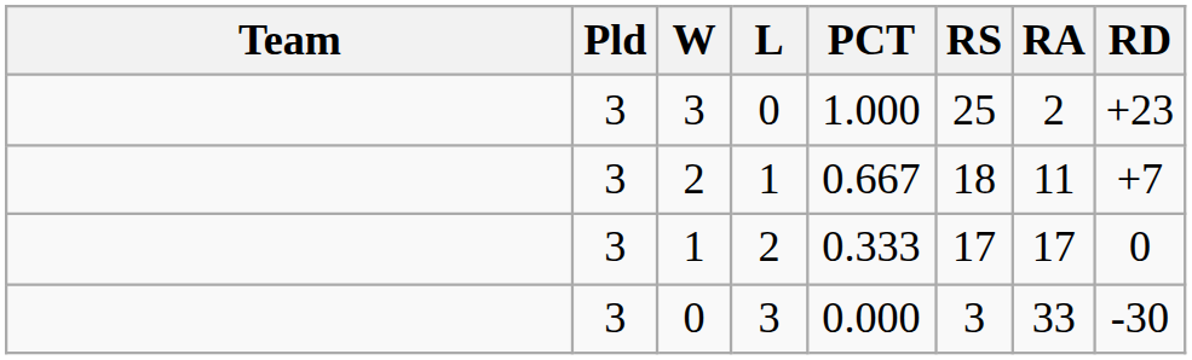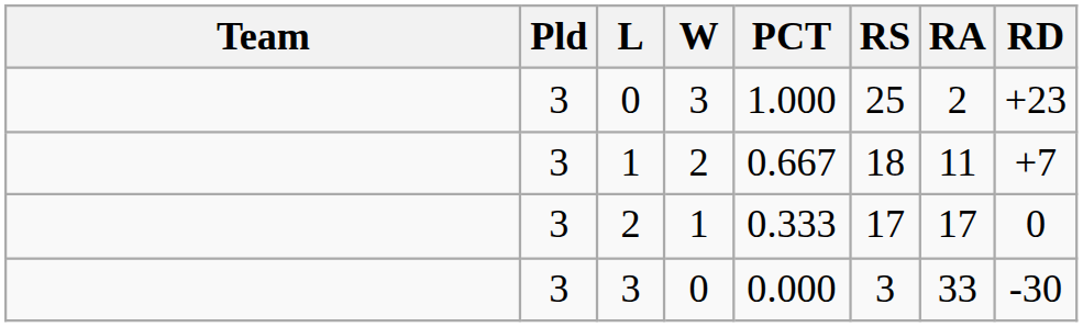columns swapped: W <-> L
